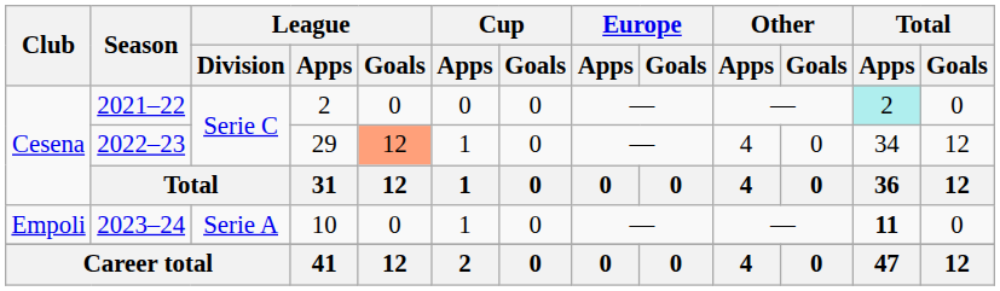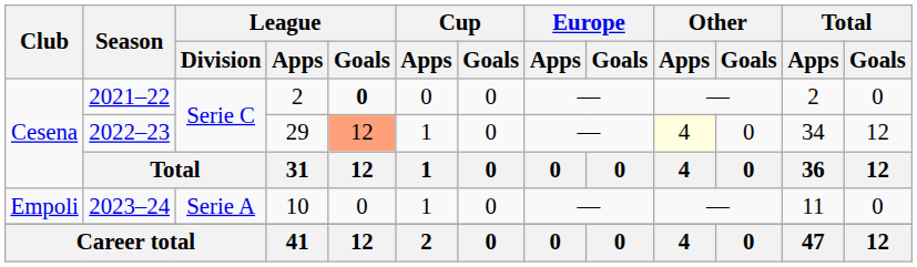2021–22 | League / Goals: normal -> bold
2021–22 | Total / Apps: paleturquoise background -> no background
2022–23 | Other / Apps: no background -> lightyellow background
2023–24 | Total / Apps: bold -> normal
